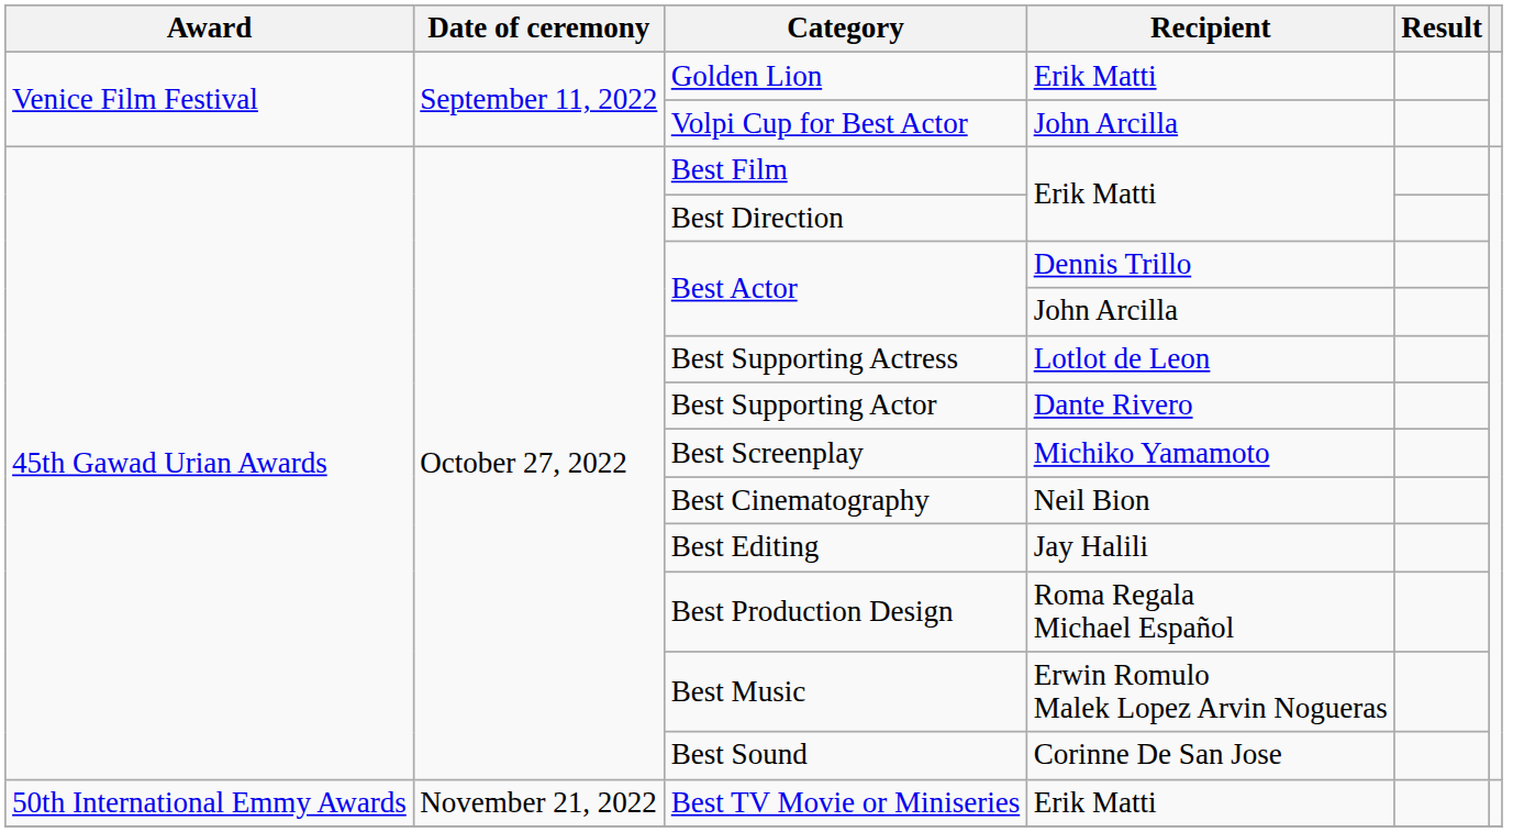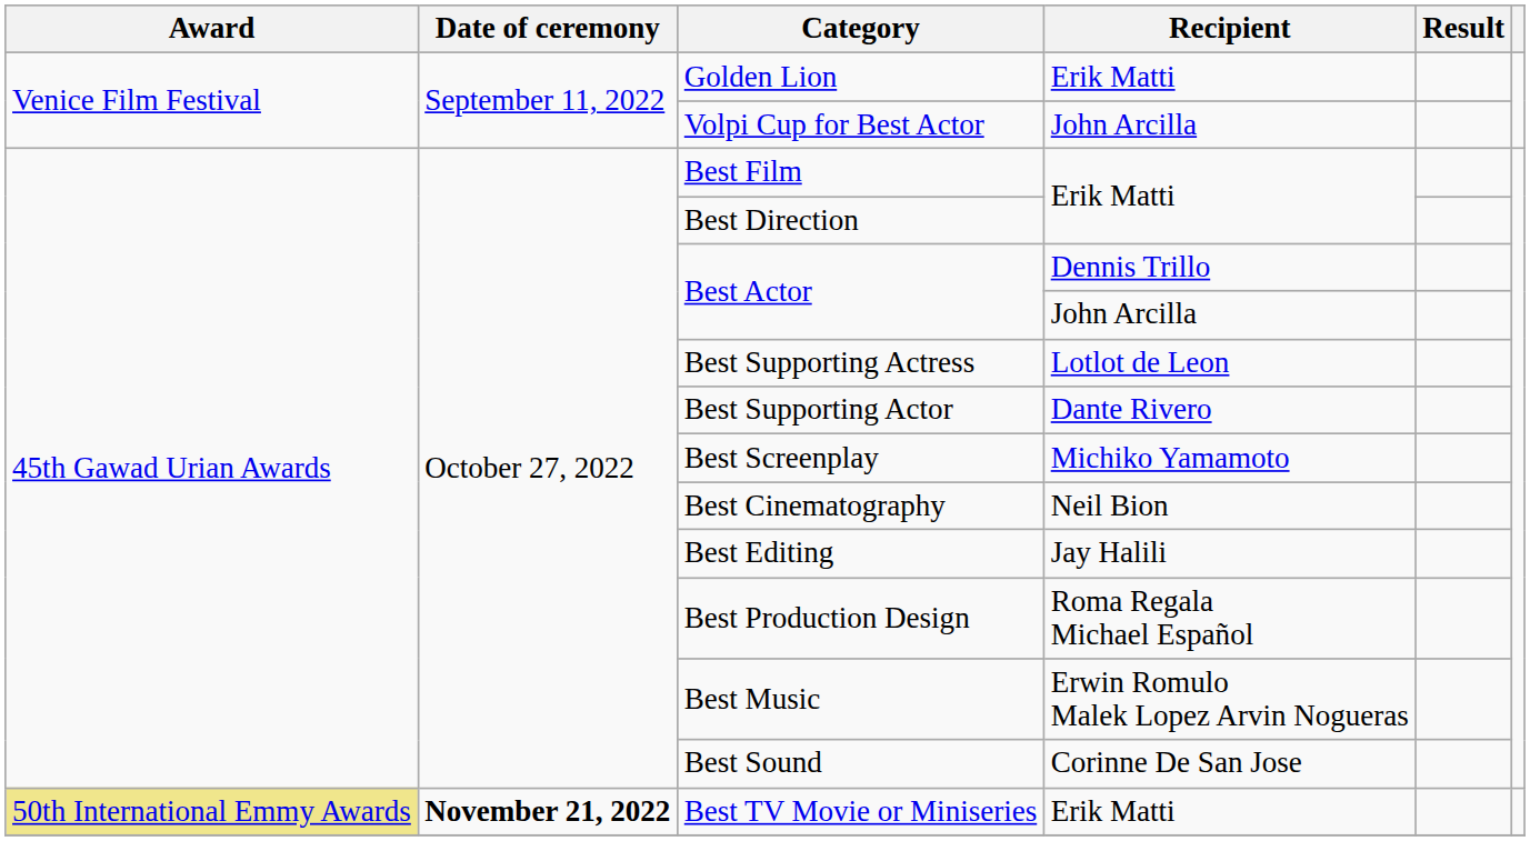Best TV Movie or Miniseries | Award: no background -> khaki background
Best TV Movie or Miniseries | Date of ceremony: normal -> bold
